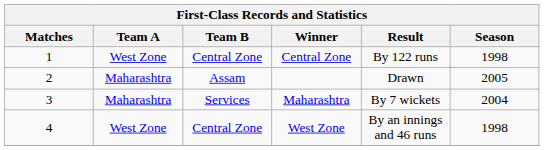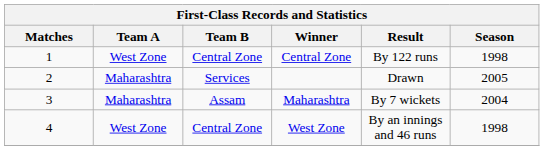row 4 | Team B: Assam -> Services
row 5 | Team B: Services -> Assam
